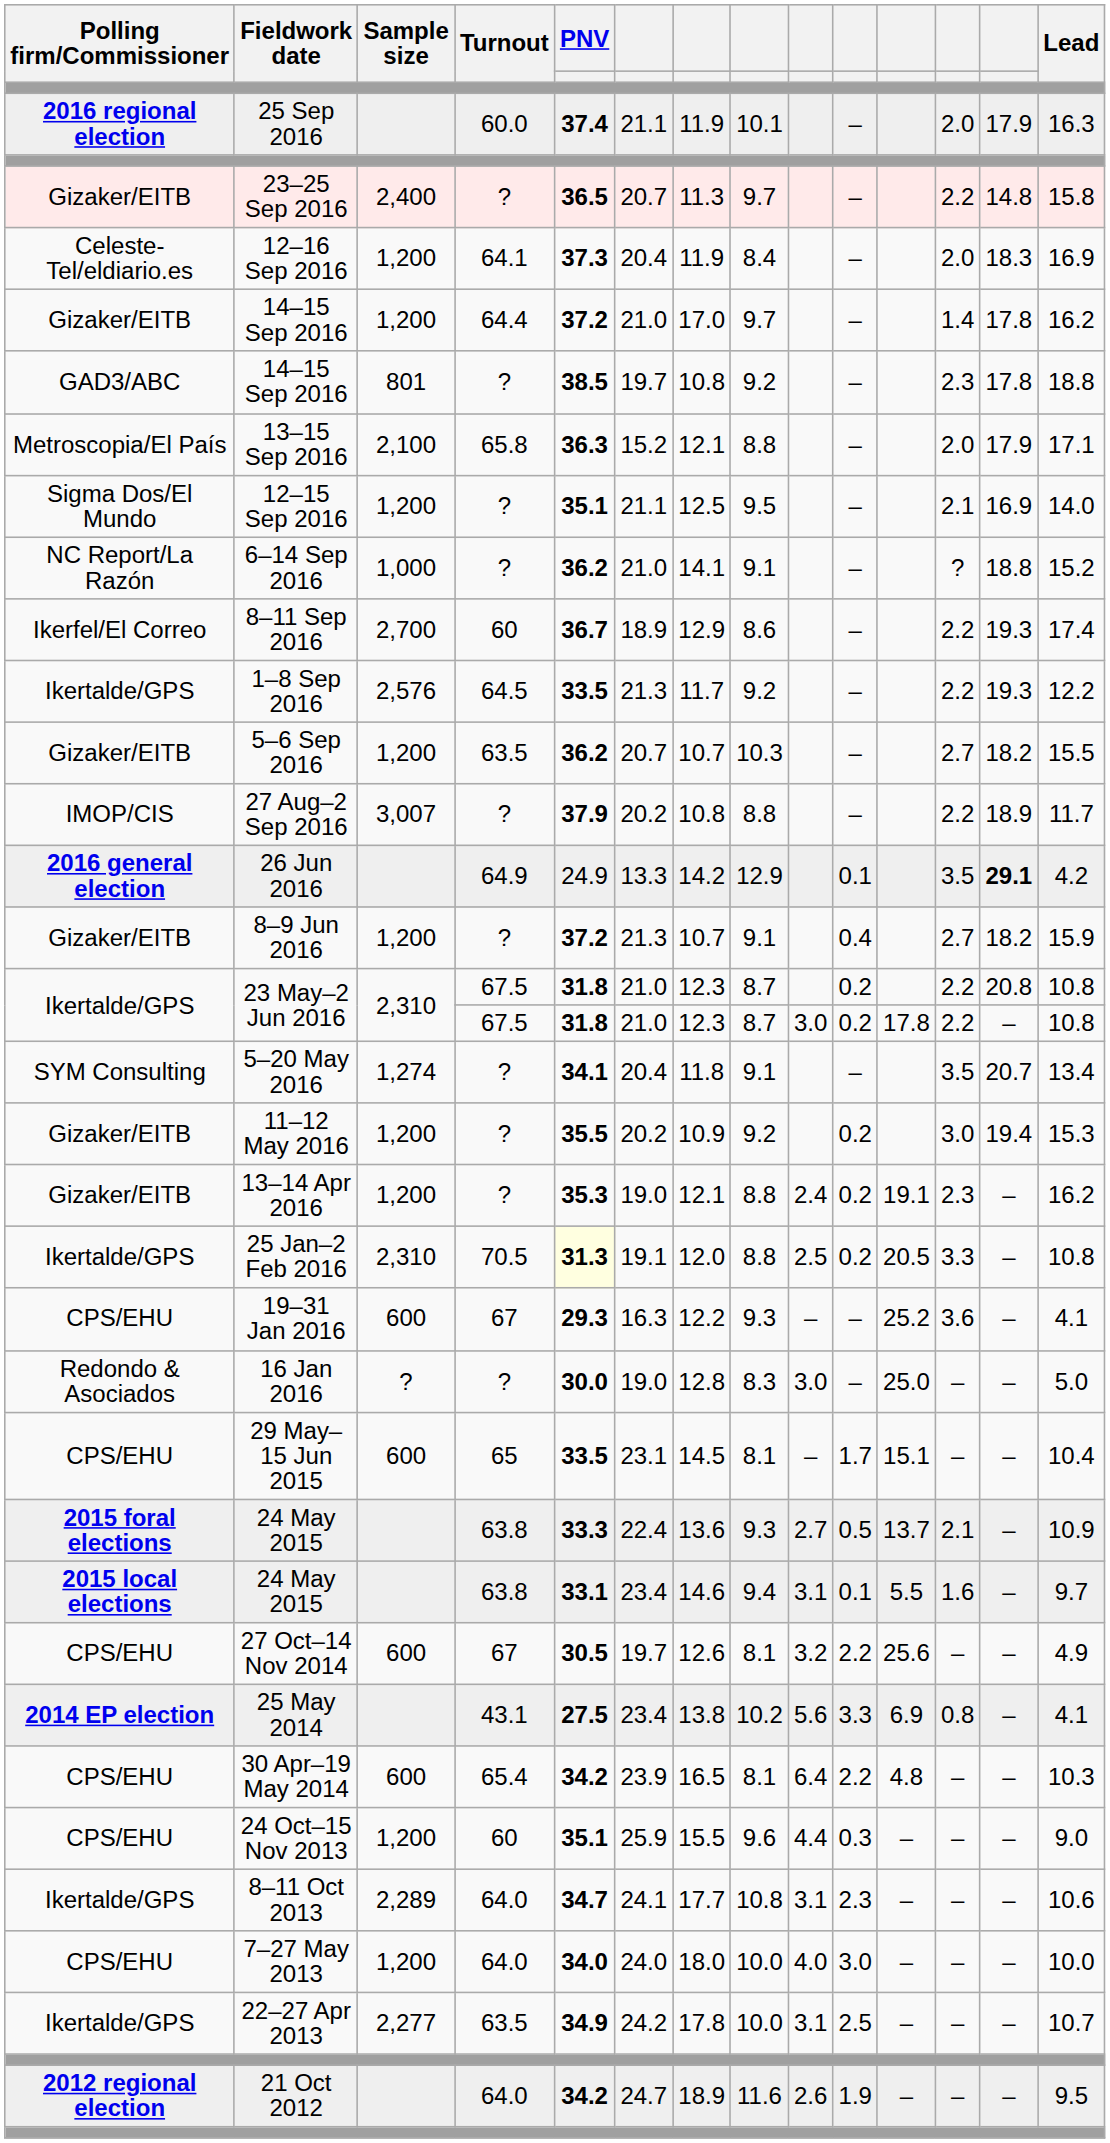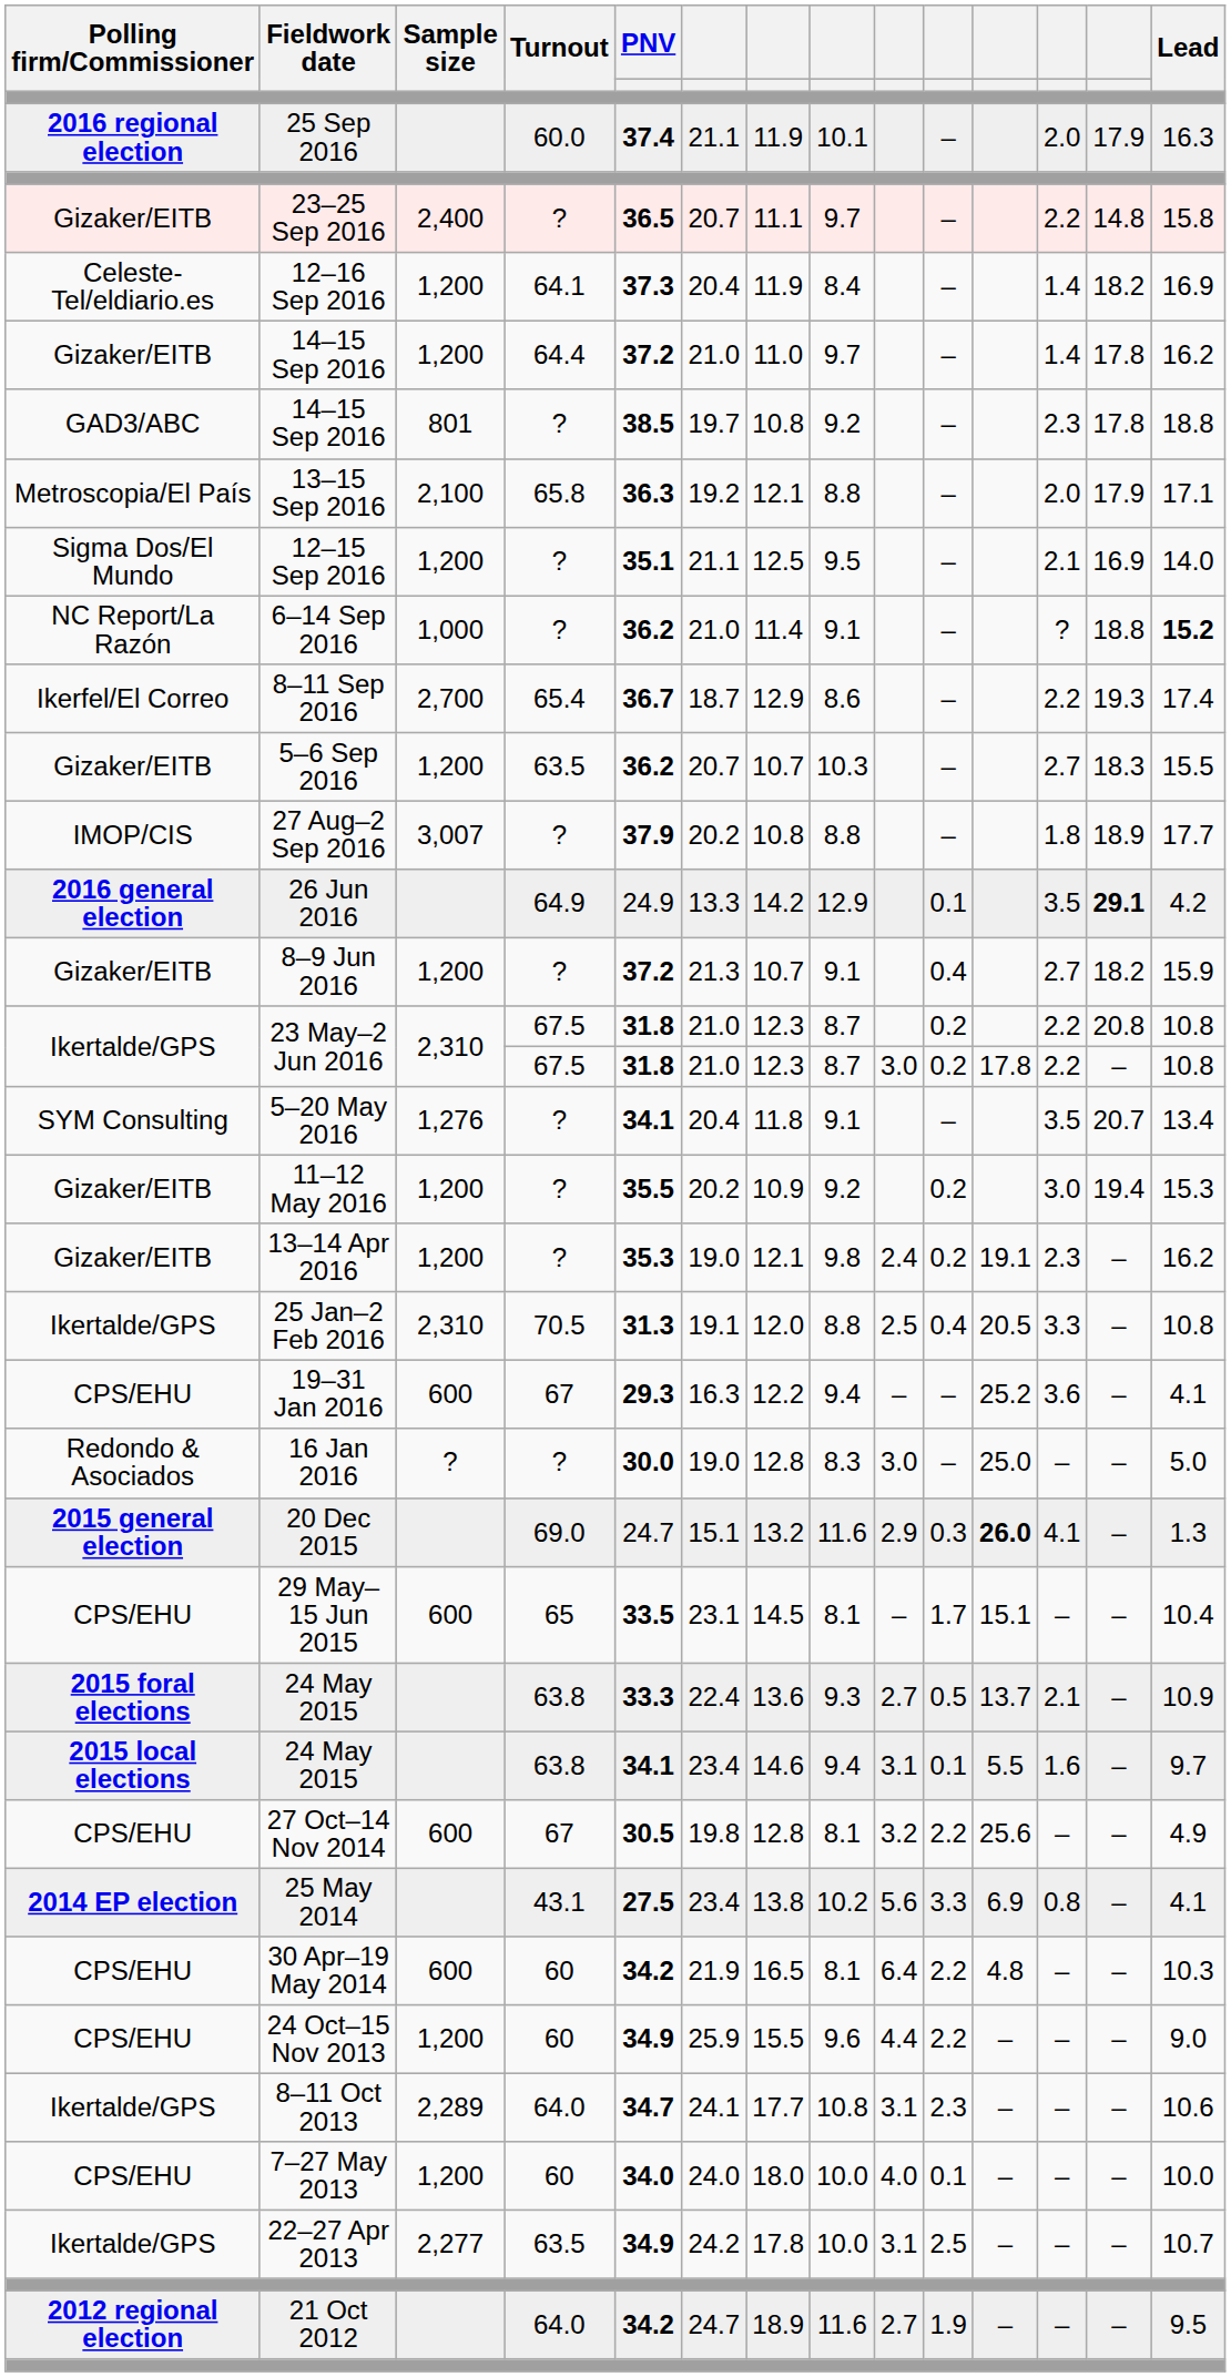23–25 Sep 2016 | column 7: 11.3 -> 11.1
12–16 Sep 2016 | column 12: 2.0 -> 1.4
12–16 Sep 2016 | column 13: 18.3 -> 18.2
Gizaker/EITB / 14–15 Sep 2016 | column 7: 17.0 -> 11.0
13–15 Sep 2016 | column 6: 15.2 -> 19.2
6–14 Sep 2016 | column 7: 14.1 -> 11.4
6–14 Sep 2016 | Lead: normal -> bold
8–11 Sep 2016 | Turnout: 60 -> 65.4
8–11 Sep 2016 | column 6: 18.9 -> 18.7
- row: Ikertalde/GPS | 1–8 Sep 2016 | 2,576 | 64.5 | 33.5 | 21.3 | 11.7 | 9.2 | – | 2.2 | 19.3 | 12.2
5–6 Sep 2016 | column 13: 18.2 -> 18.3
27 Aug–2 Sep 2016 | column 12: 2.2 -> 1.8
27 Aug–2 Sep 2016 | Lead: 11.7 -> 17.7
5–20 May 2016 | Sample size: 1,274 -> 1,276
13–14 Apr 2016 | column 8: 8.8 -> 9.8
25 Jan–2 Feb 2016 | PNV: lightyellow background -> no background
25 Jan–2 Feb 2016 | column 10: 0.2 -> 0.4
19–31 Jan 2016 | column 8: 9.3 -> 9.4
+ row: 2015 general election | 20 Dec 2015 | 69.0 | 24.7 | 15.1 | 13.2 | 11.6 | 2.9 | 0.3 | 26.0 | 4.1 | – | 1.3
2015 local elections / 24 May 2015 | PNV: 33.1 -> 34.1
27 Oct–14 Nov 2014 | column 6: 19.7 -> 19.8
27 Oct–14 Nov 2014 | column 7: 12.6 -> 12.8
30 Apr–19 May 2014 | Turnout: 65.4 -> 60
30 Apr–19 May 2014 | column 6: 23.9 -> 21.9
24 Oct–15 Nov 2013 | PNV: 35.1 -> 34.9
24 Oct–15 Nov 2013 | column 10: 0.3 -> 2.2
7–27 May 2013 | Turnout: 64.0 -> 60
7–27 May 2013 | column 10: 3.0 -> 0.1
21 Oct 2012 | column 9: 2.6 -> 2.7
